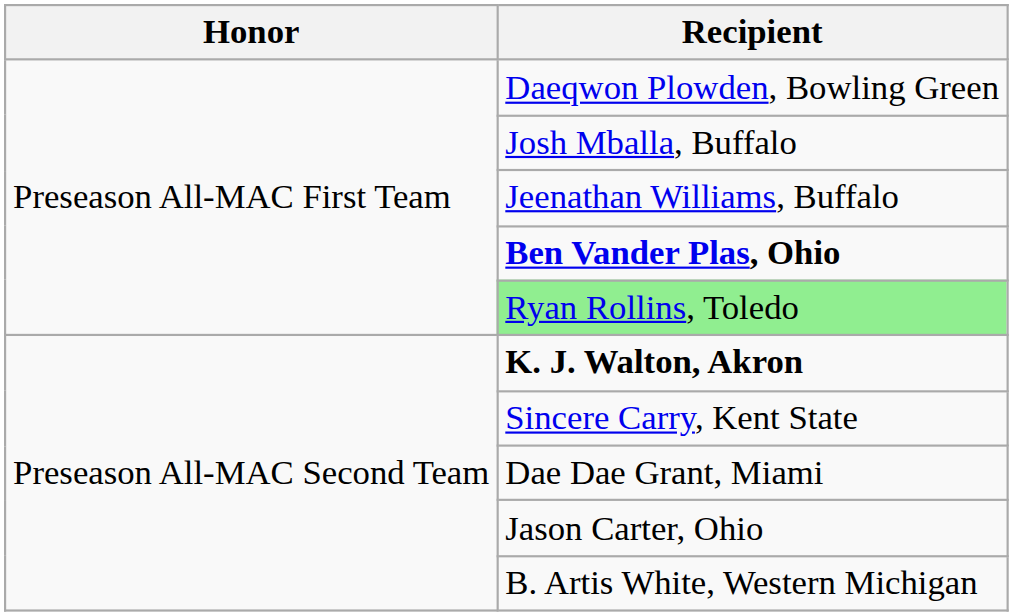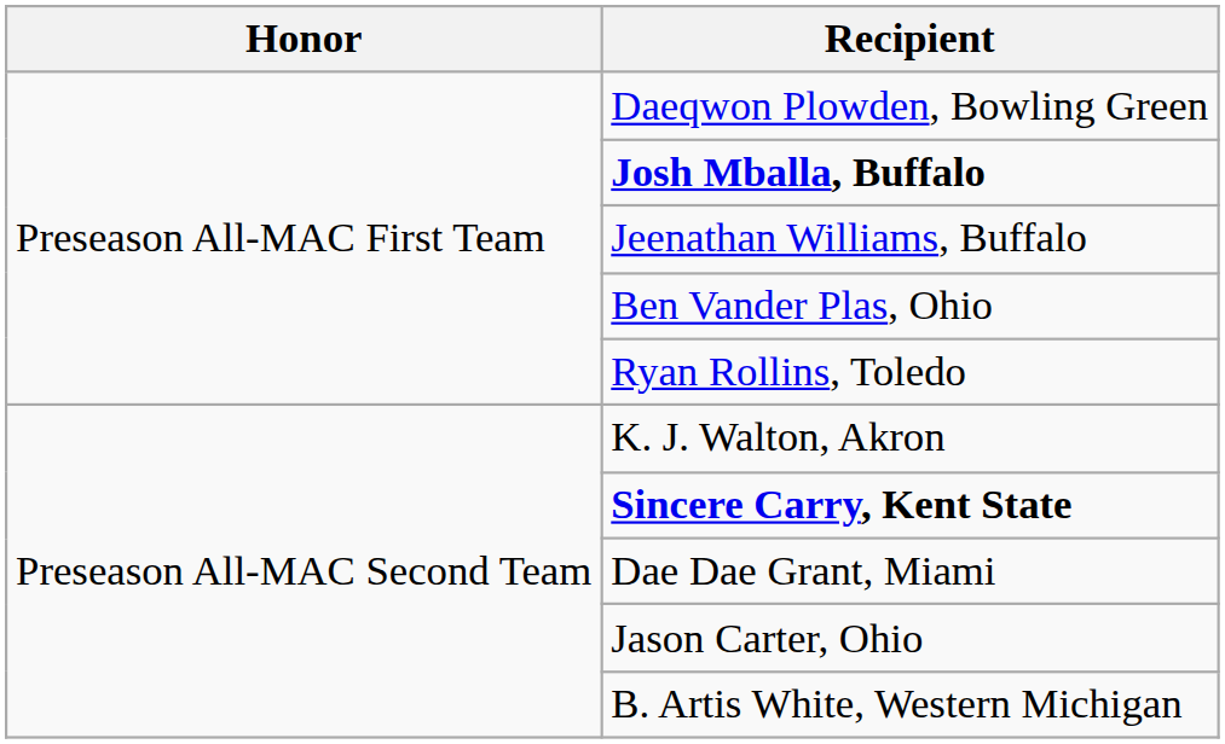row 3 | Recipient: normal -> bold
row 5 | Recipient: bold -> normal
row 6 | Recipient: lightgreen background -> no background
row 7 | Recipient: bold -> normal
row 8 | Recipient: normal -> bold
